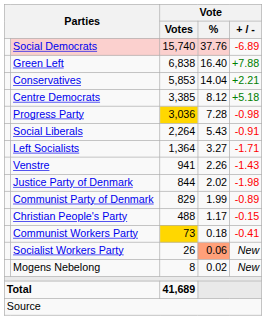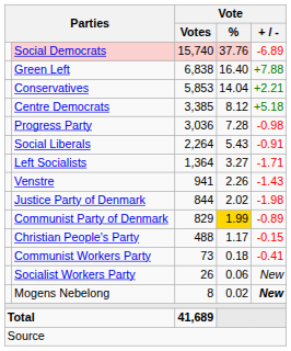Progress Party | Vote / Votes: gold background -> no background
Communist Party of Denmark | Vote / %: no background -> gold background
Communist Workers Party | Vote / Votes: gold background -> no background
Socialist Workers Party | Vote / %: lightsalmon background -> no background
Mogens Nebelong | Vote / + / -: normal -> bold
